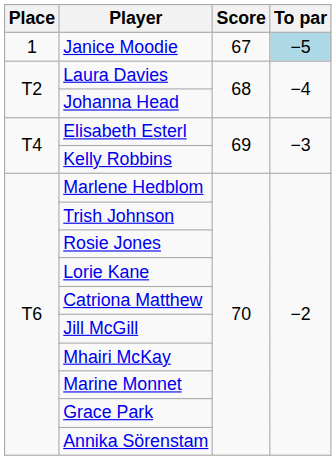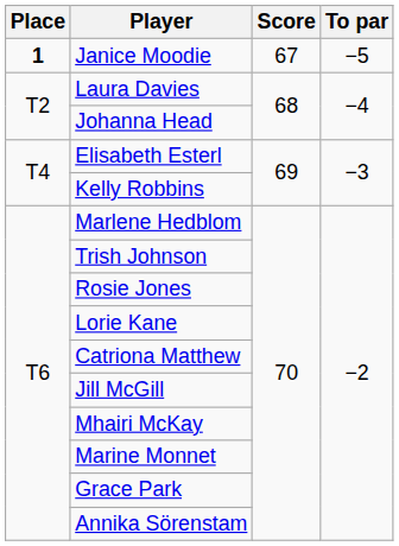Janice Moodie | Place: normal -> bold
Janice Moodie | To par: lightblue background -> no background
